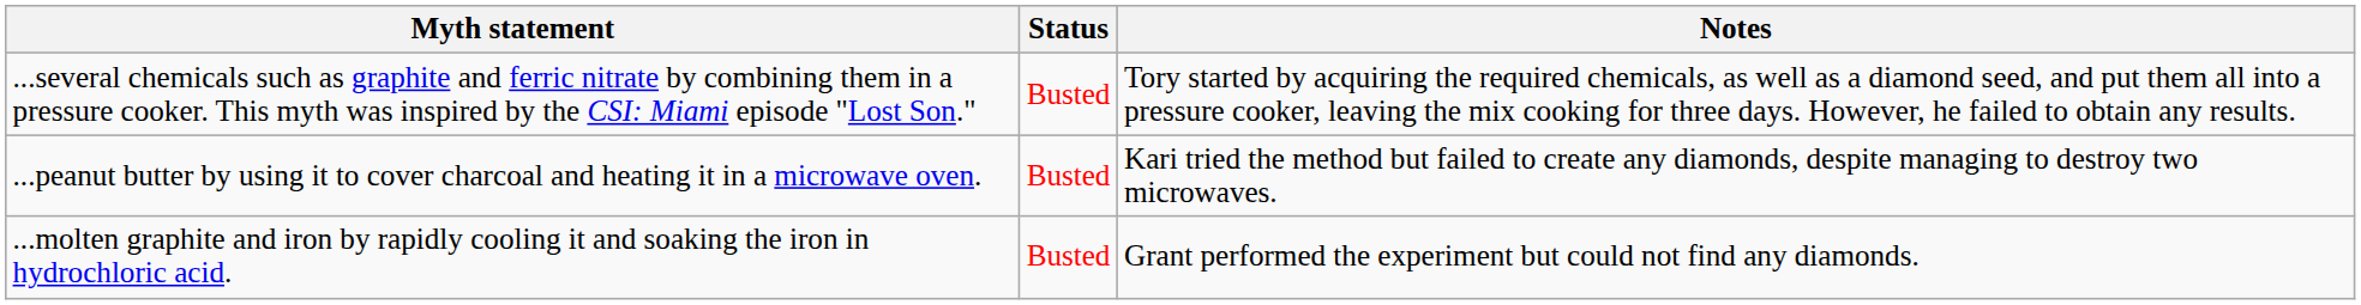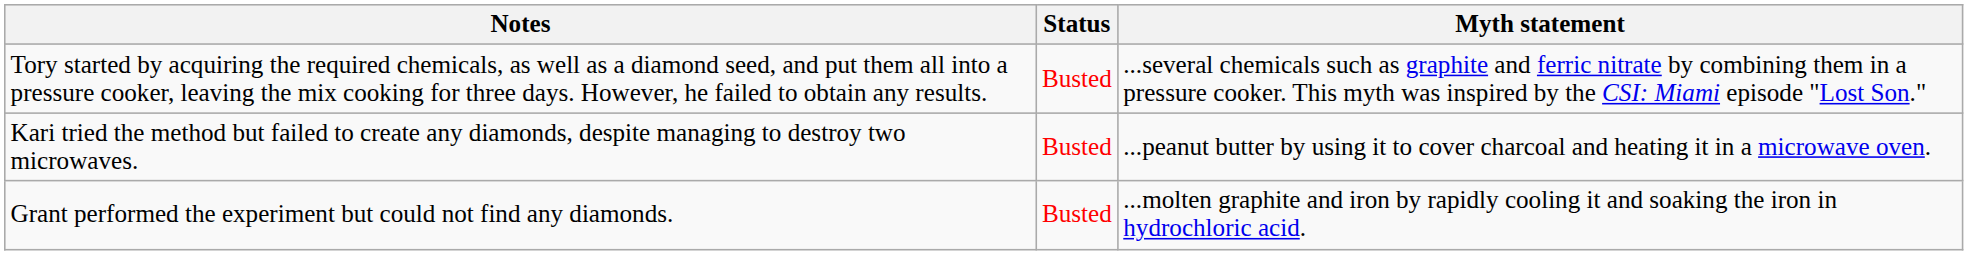columns swapped: Myth statement <-> Notes
